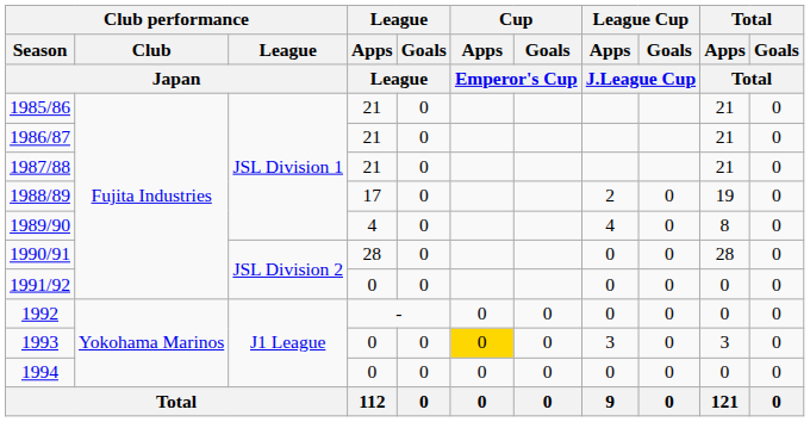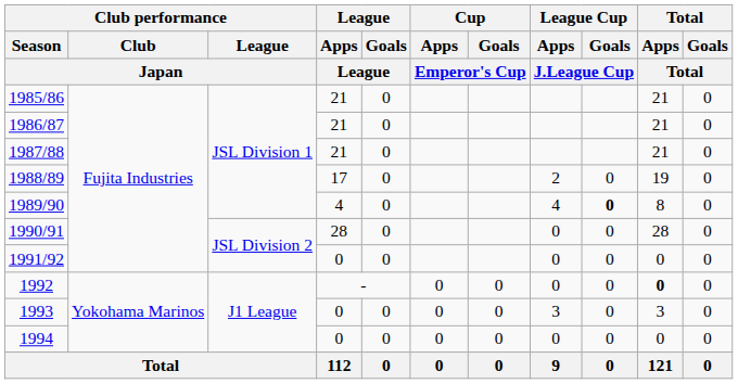1989/90 | League Cup / Goals / J.League Cup: normal -> bold
1992 | Total / Apps / Total: normal -> bold
1993 | Cup / Apps / Emperor's Cup: gold background -> no background
